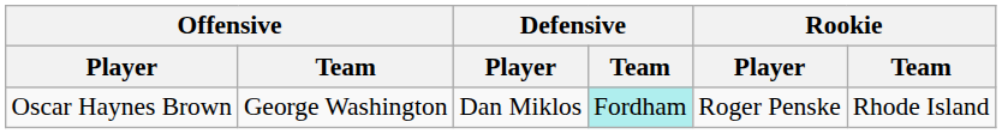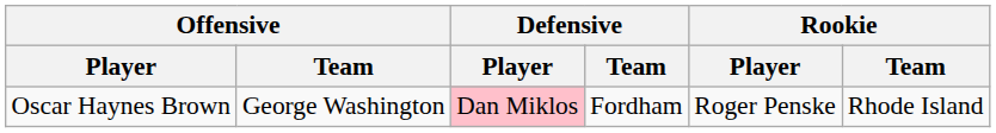Oscar Haynes Brown | Defensive / Player: no background -> pink background
Oscar Haynes Brown | Defensive / Team: paleturquoise background -> no background
